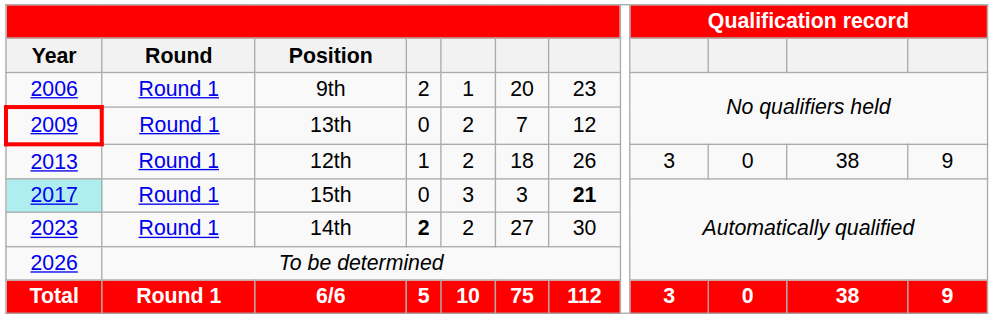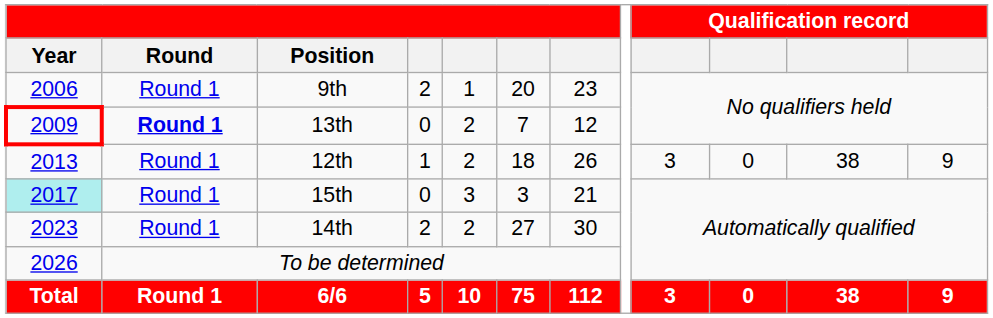13th | Round: normal -> bold
15th | column 7: bold -> normal
14th | column 4: bold -> normal
